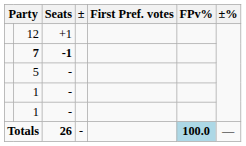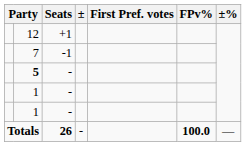7 | column 2: bold -> normal
7 | Seats: bold -> normal
5 | column 2: normal -> bold
Totals | FPv%: lightblue background -> no background
